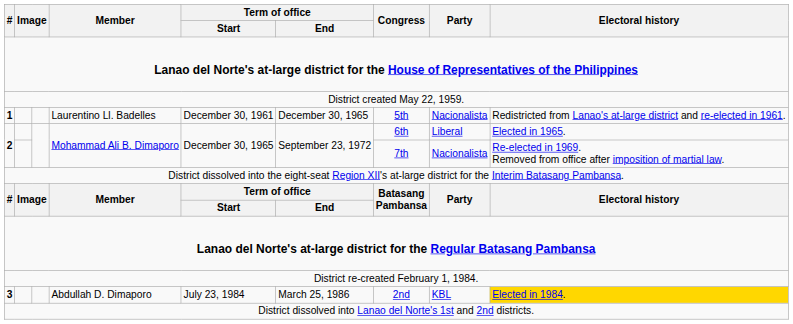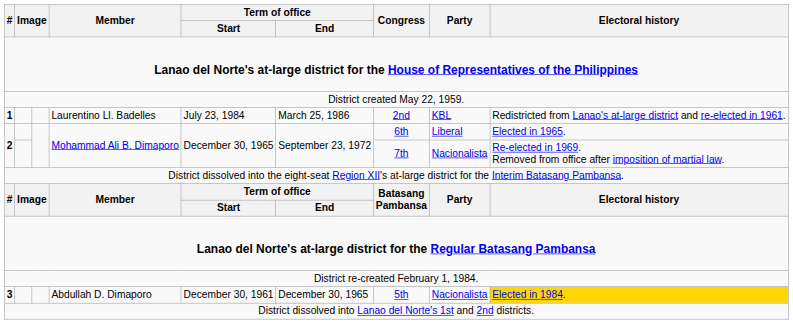1 | Term of office / Start: December 30, 1961 -> July 23, 1984
1 | Term of office / End: December 30, 1965 -> March 25, 1986
1 | Congress: 5th -> 2nd
1 | Party: Nacionalista -> KBL
3 | Term of office / Start: July 23, 1984 -> December 30, 1961
3 | Term of office / End: March 25, 1986 -> December 30, 1965
3 | Congress: 2nd -> 5th
3 | Party: KBL -> Nacionalista
